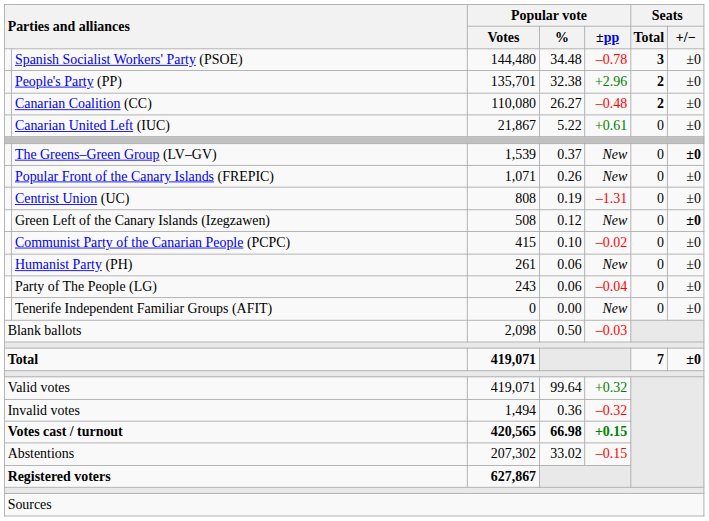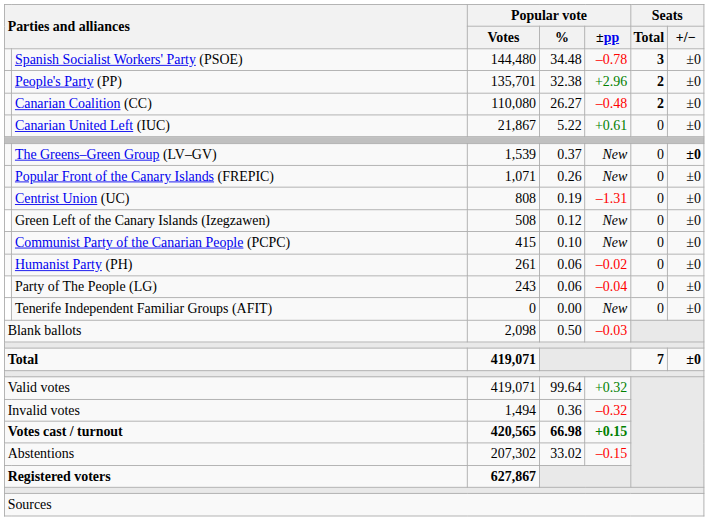Green Left of the Canary Islands (Izegzawen) | Seats / +/−: bold -> normal
Communist Party of the Canarian People (PCPC) | Popular vote / ±pp: –0.02 -> New
Humanist Party (PH) | Popular vote / ±pp: New -> –0.02
